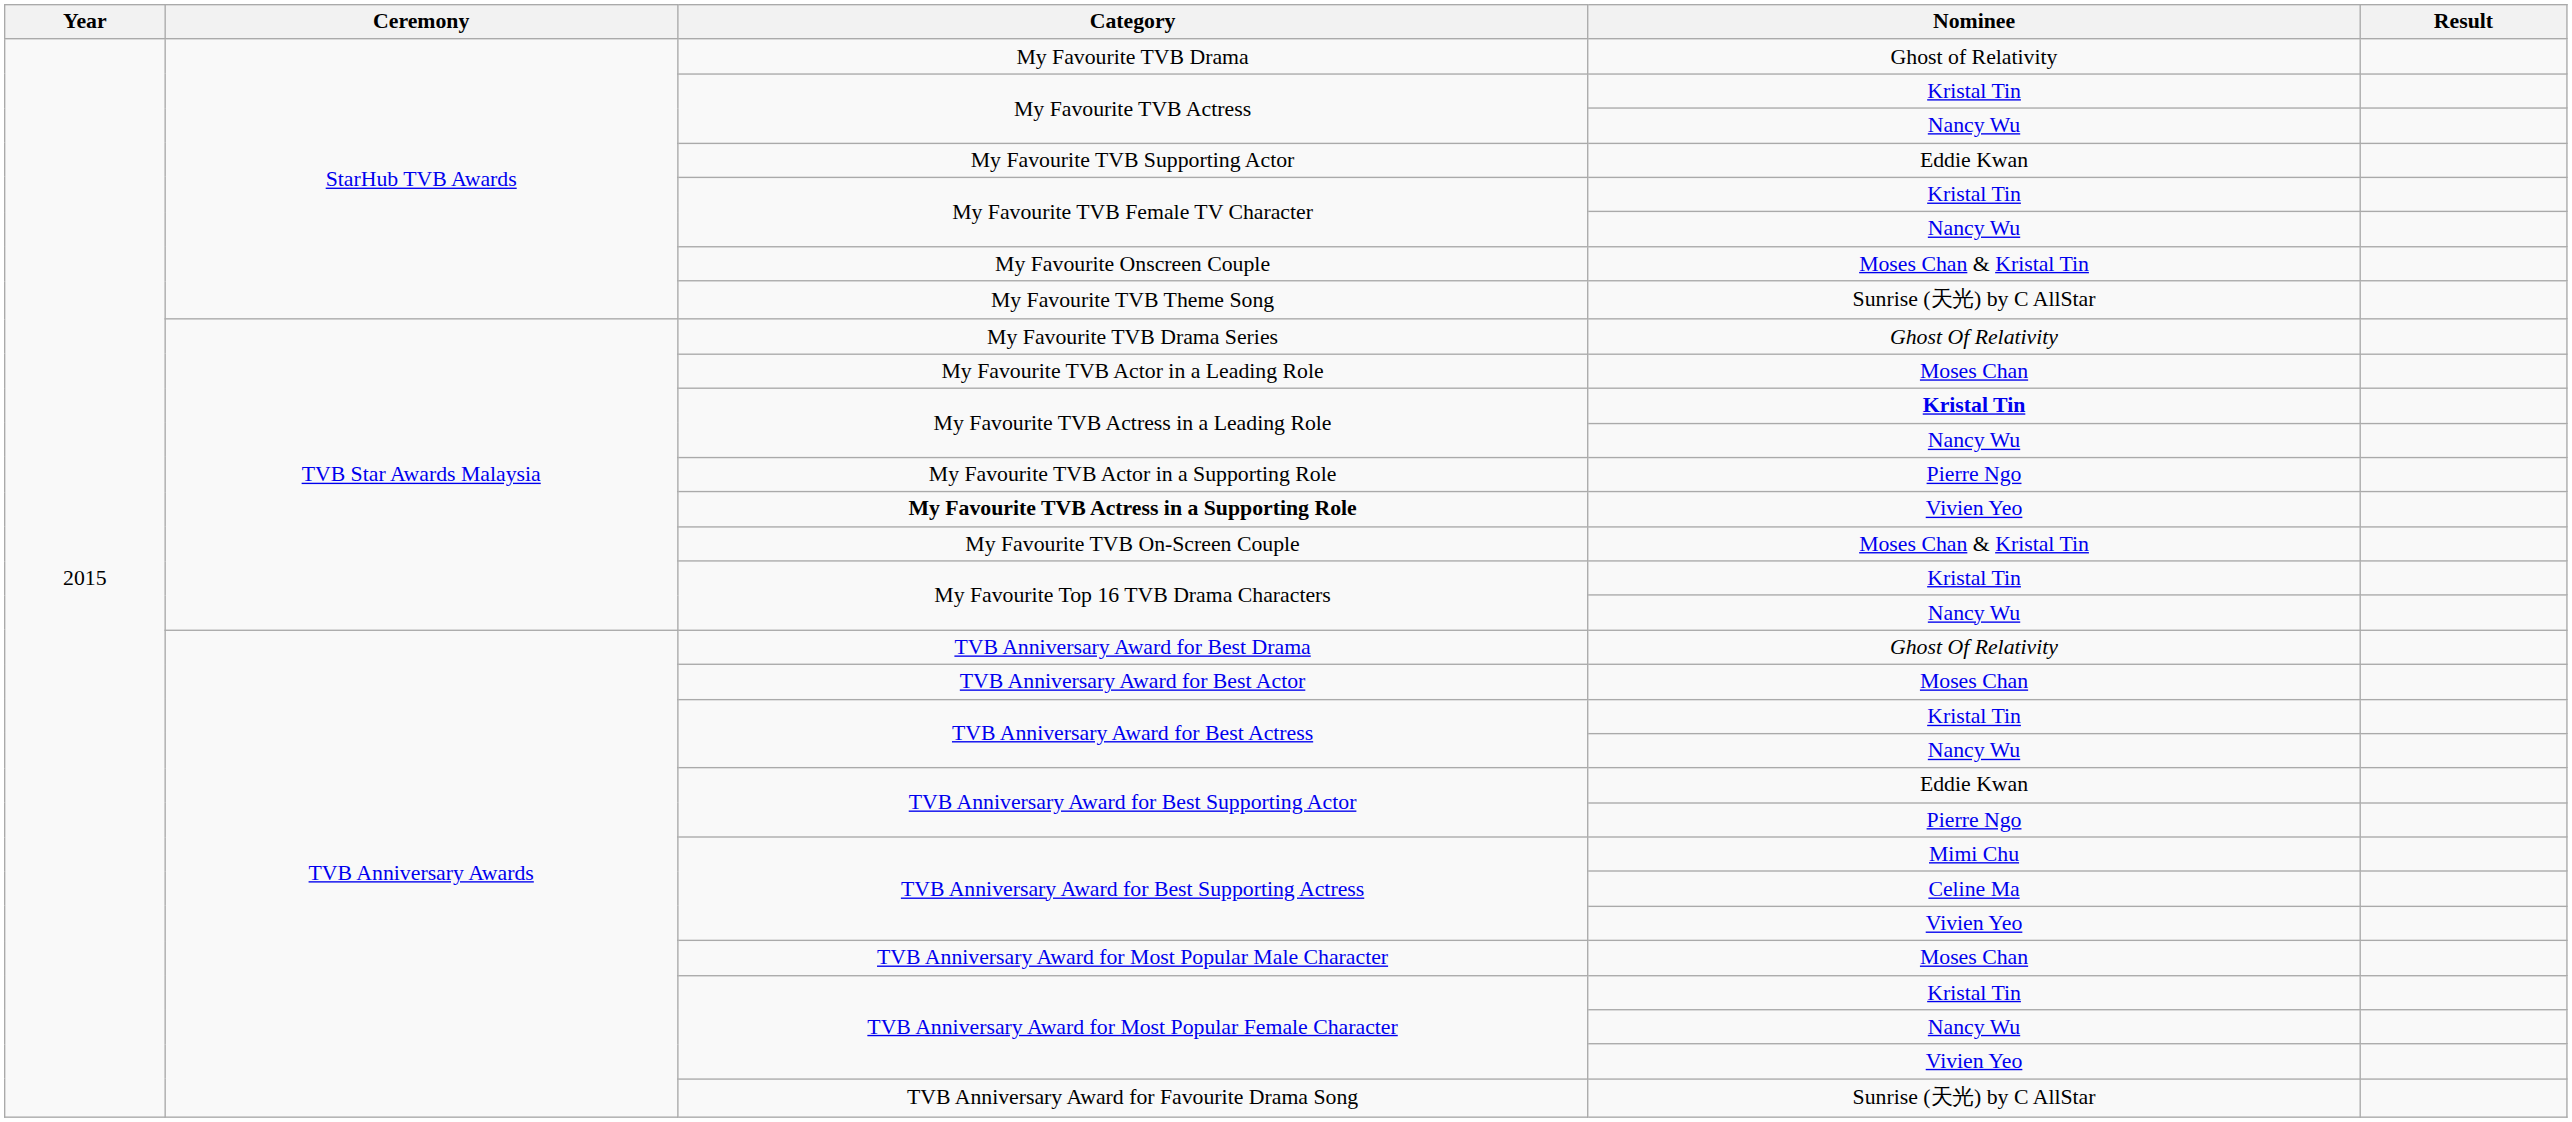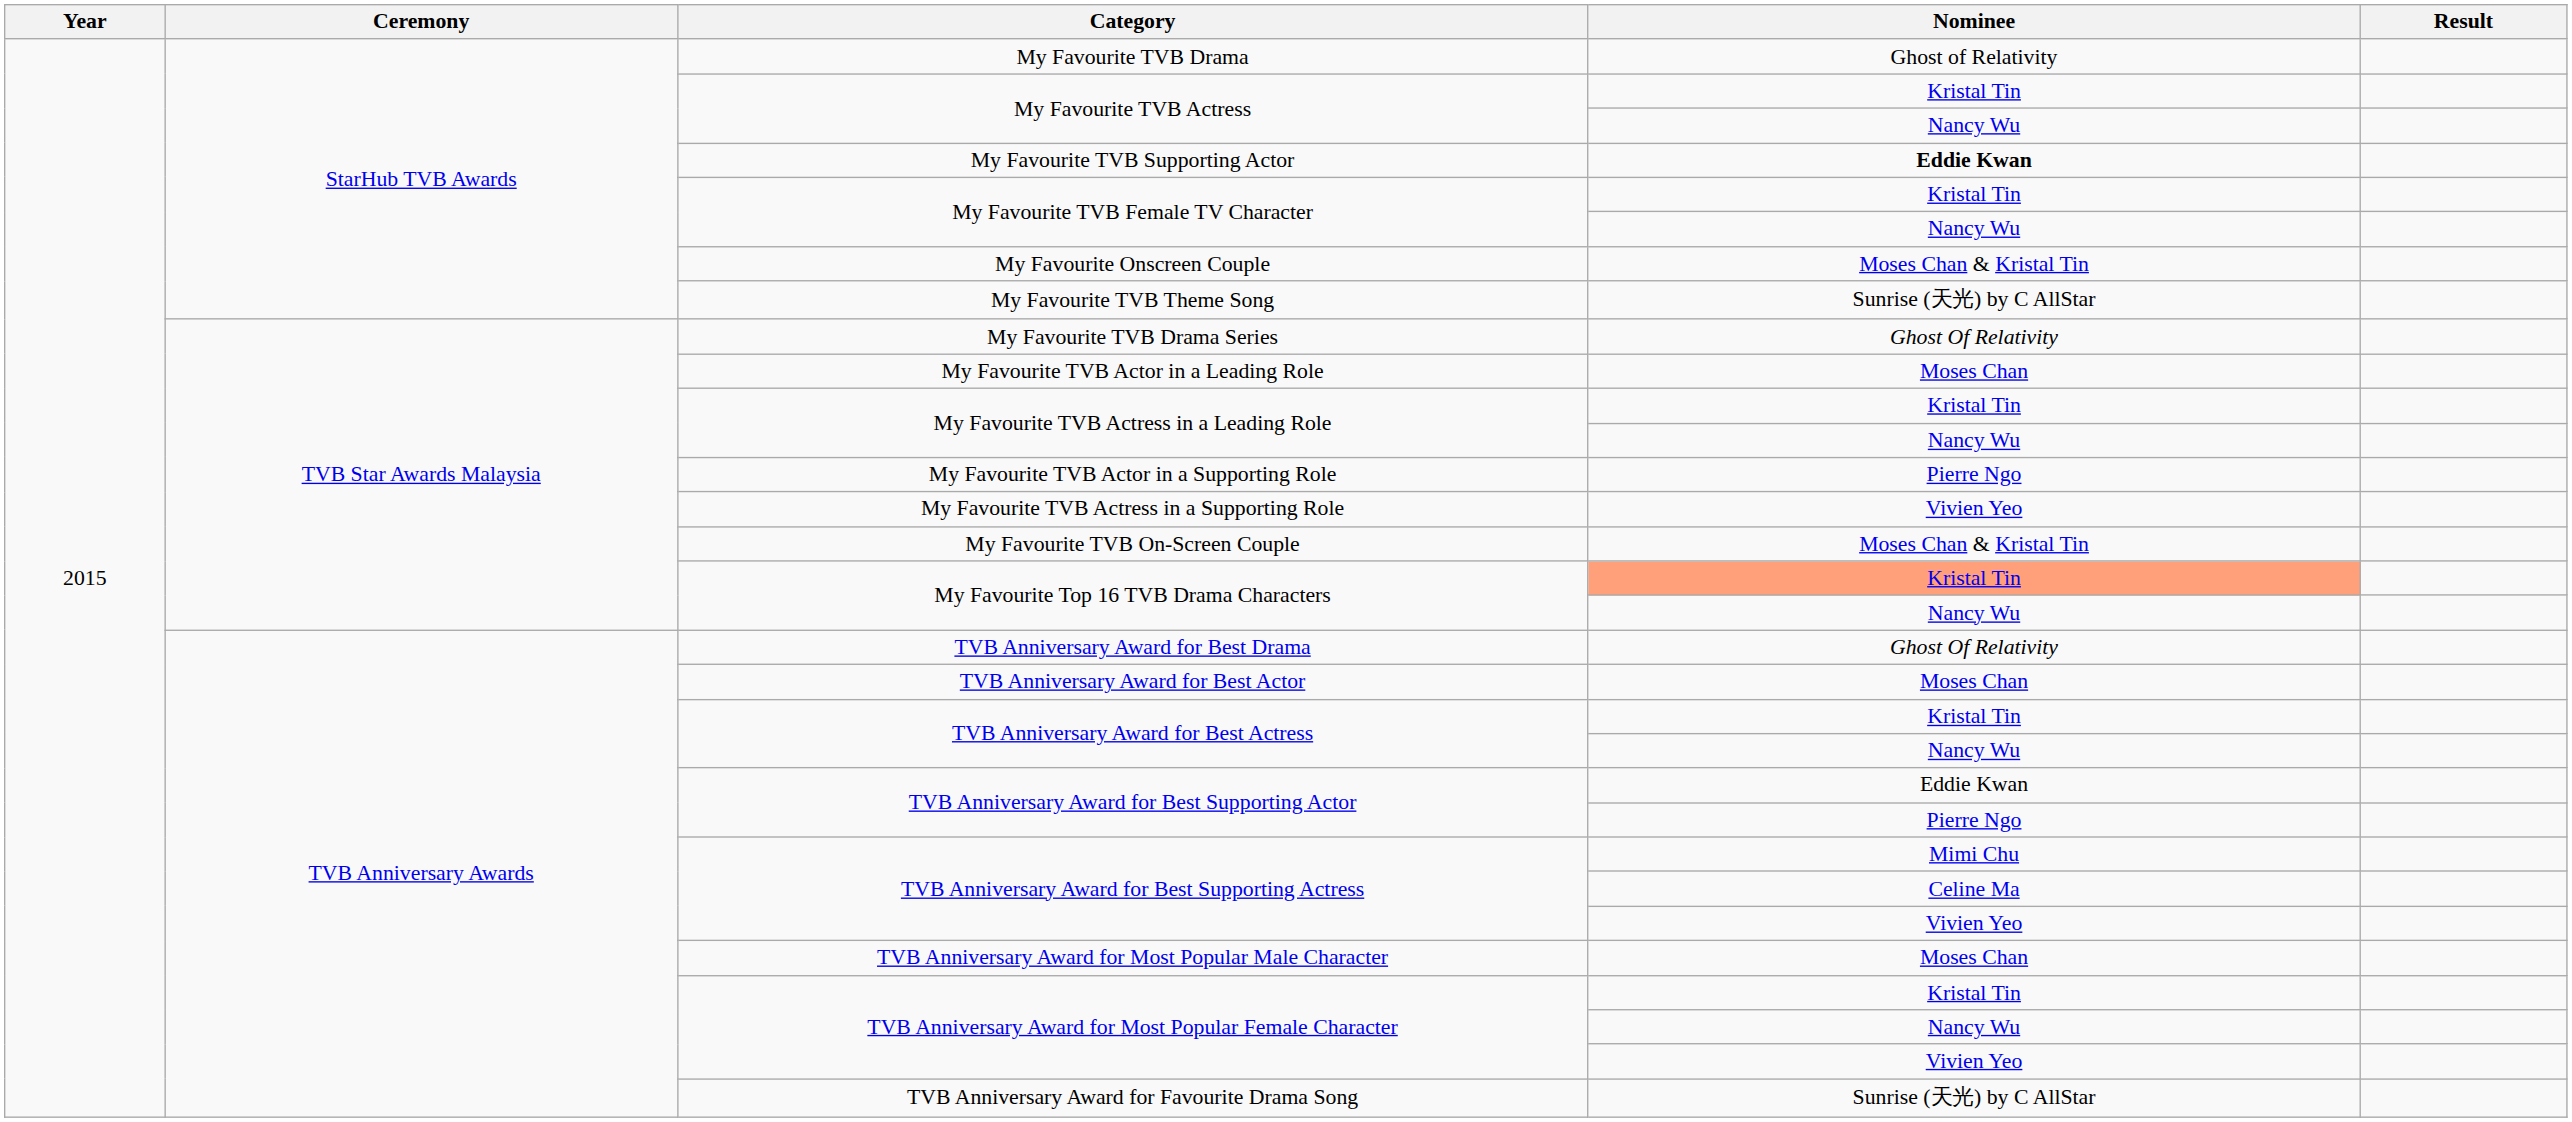My Favourite TVB Supporting Actor | Nominee: normal -> bold
My Favourite TVB Actress in a Leading Role / Kristal Tin | Nominee: bold -> normal
My Favourite TVB Actress in a Supporting Role | Category: bold -> normal
My Favourite Top 16 TVB Drama Characters / Kristal Tin | Nominee: no background -> lightsalmon background
